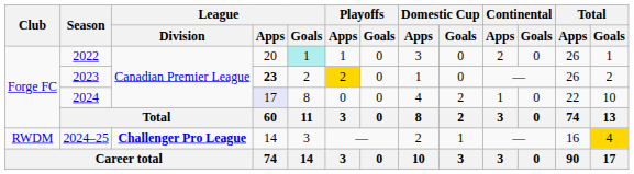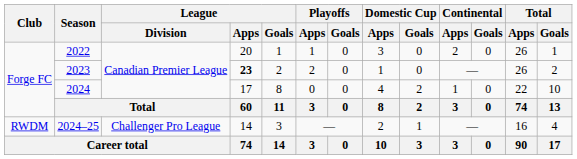2022 | League / Goals: paleturquoise background -> no background
2023 | Playoffs / Apps: gold background -> no background
2024 | League / Apps: lavender background -> no background
2024–25 | League / Division: bold -> normal
2024–25 | Total / Goals: gold background -> no background
